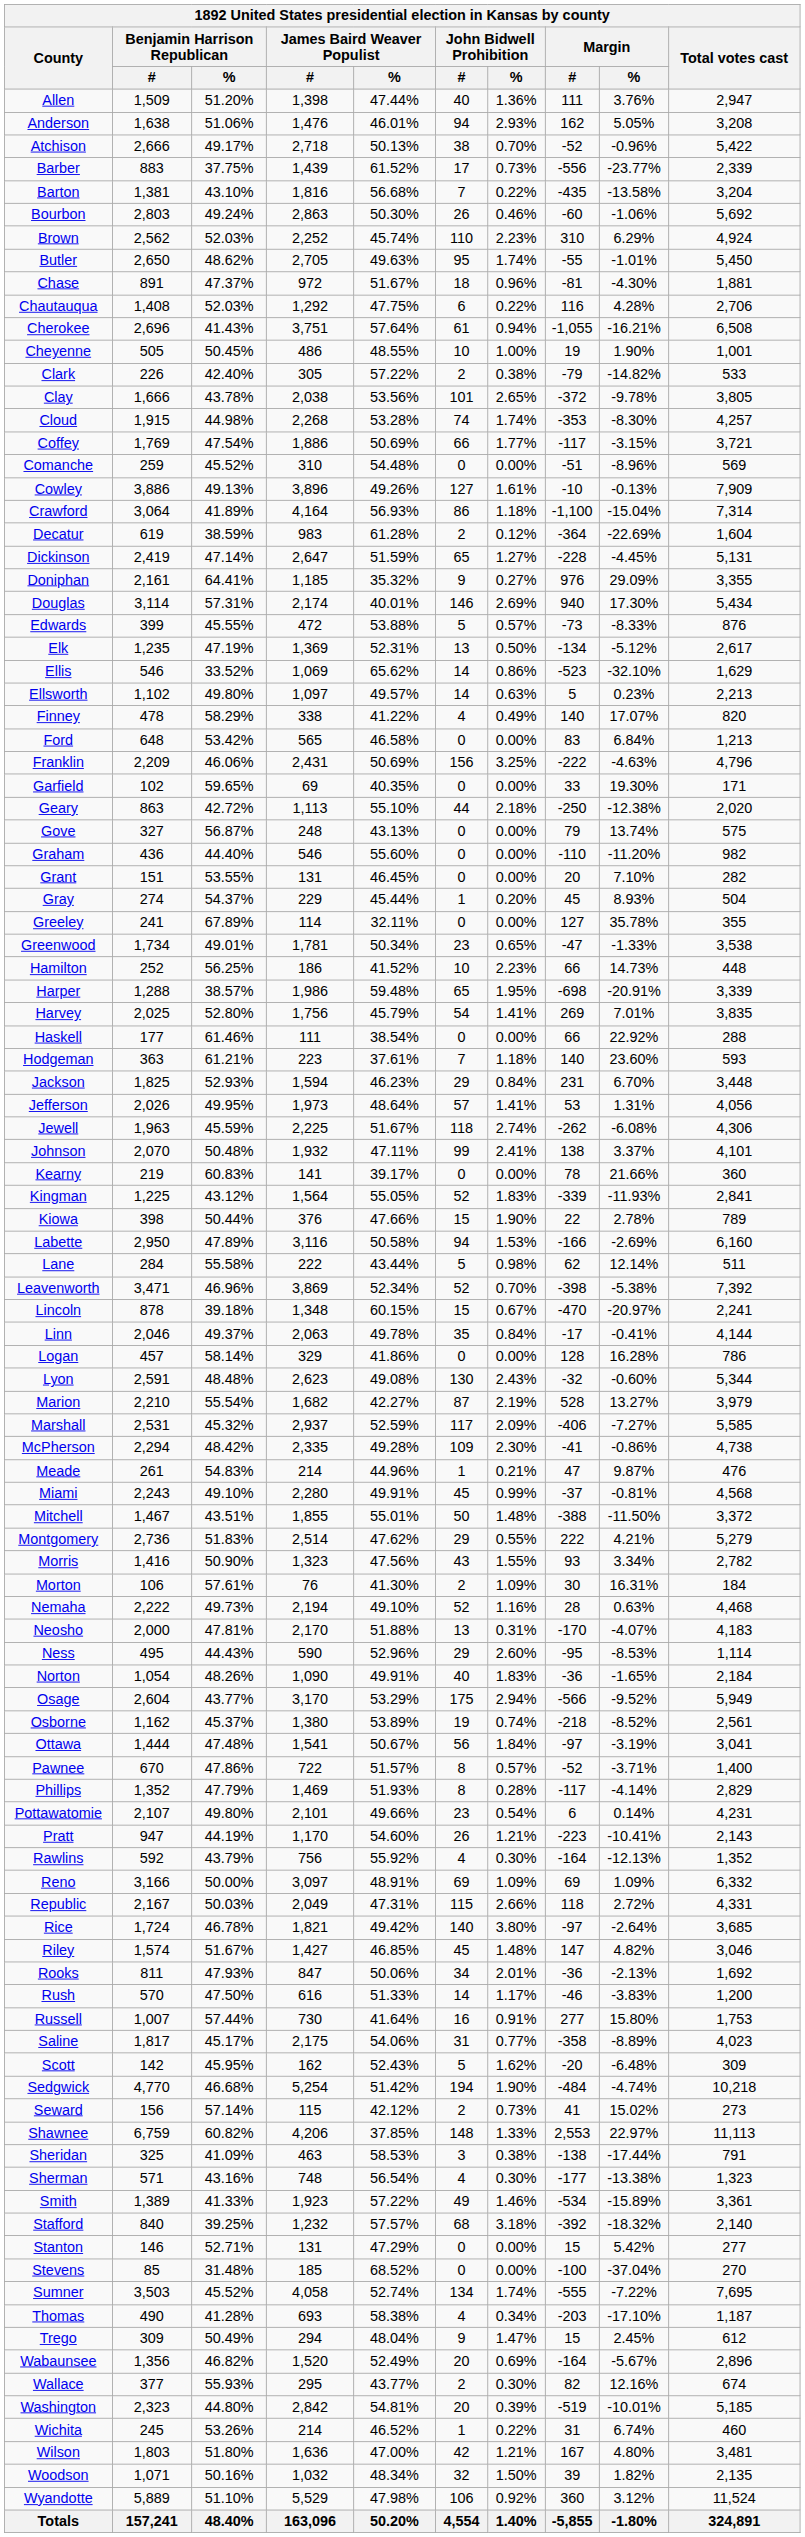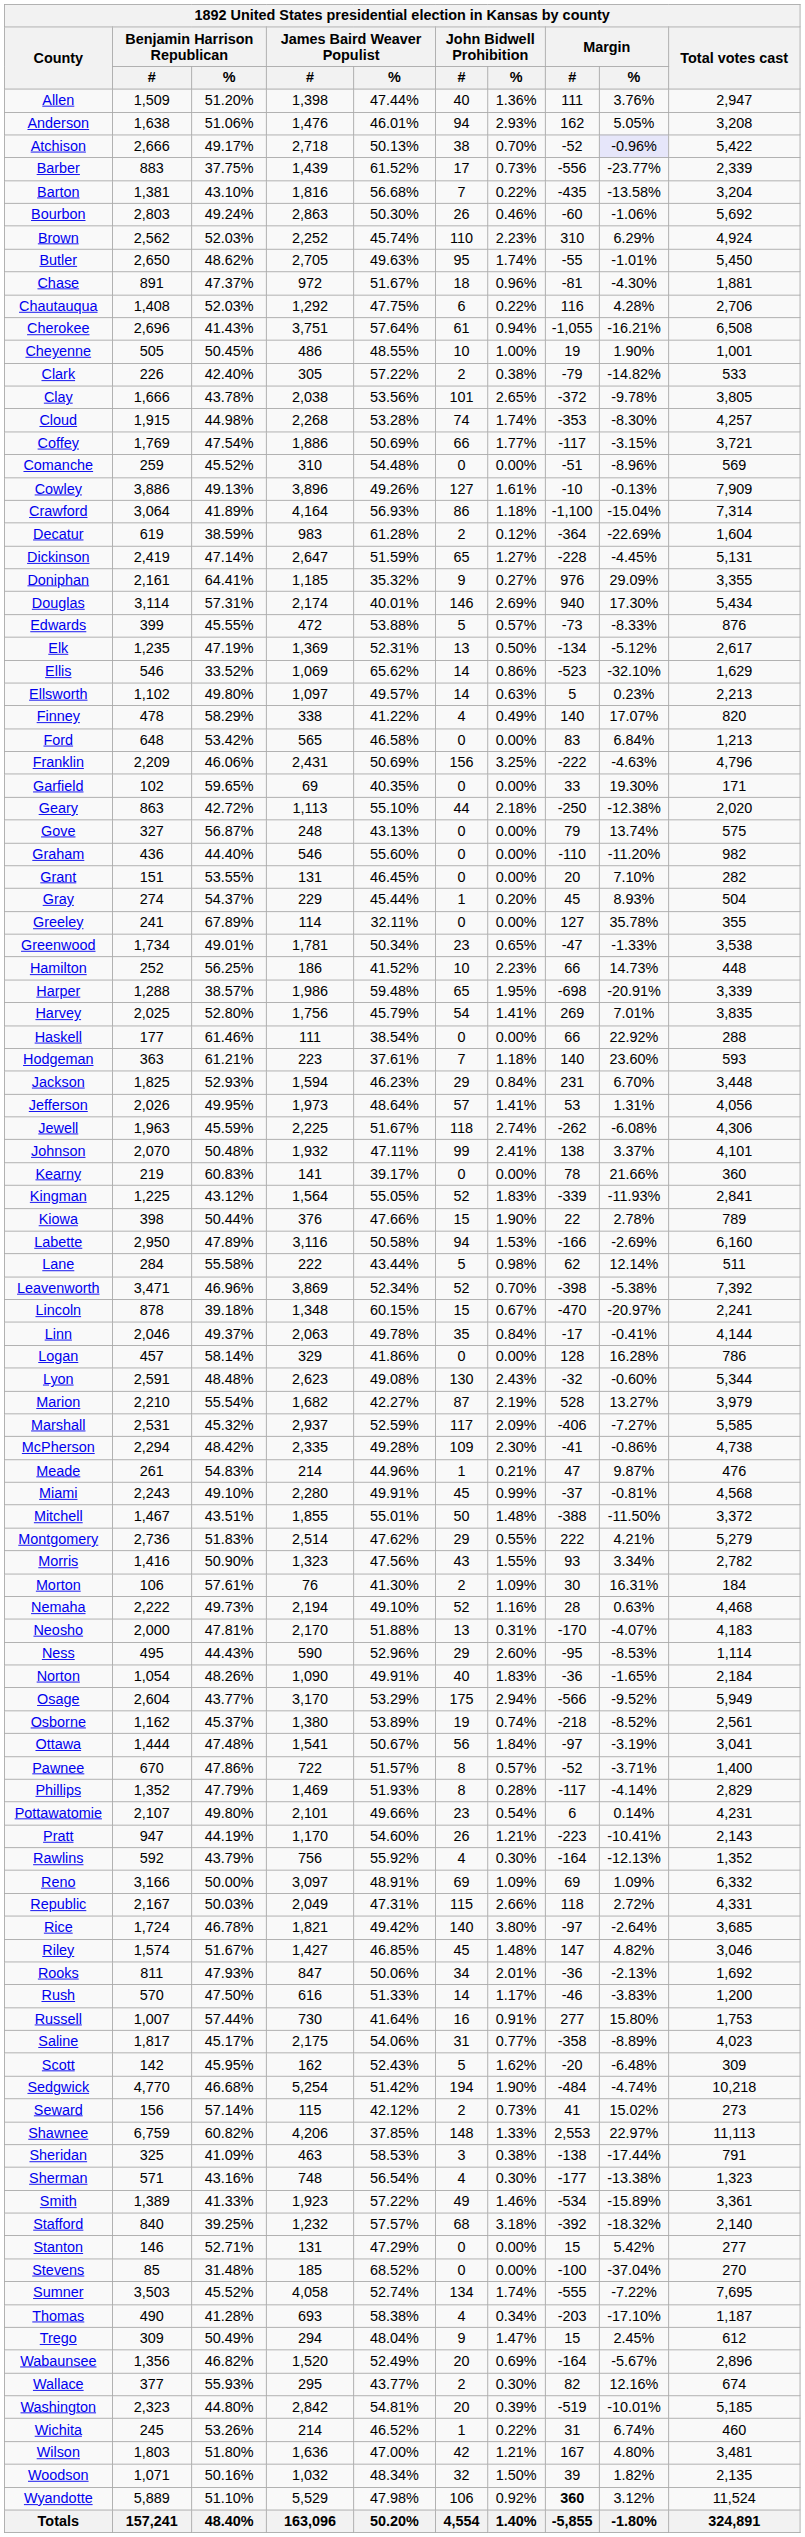Atchison | Margin / %: no background -> lavender background
Wyandotte | Margin / #: normal -> bold
